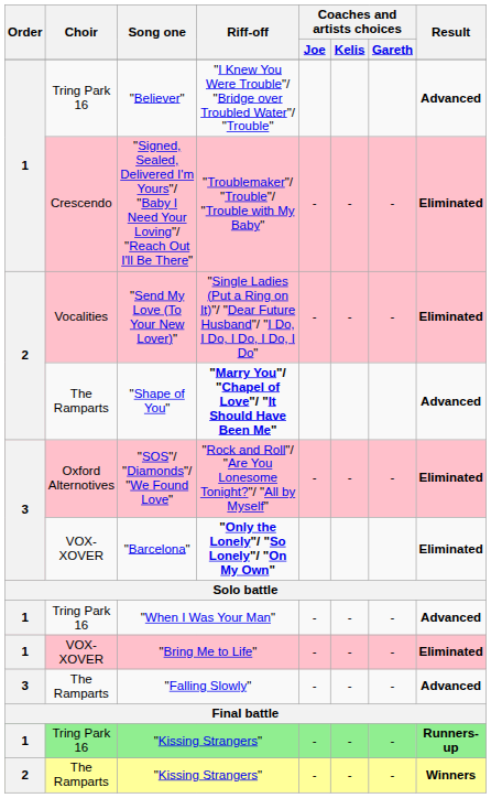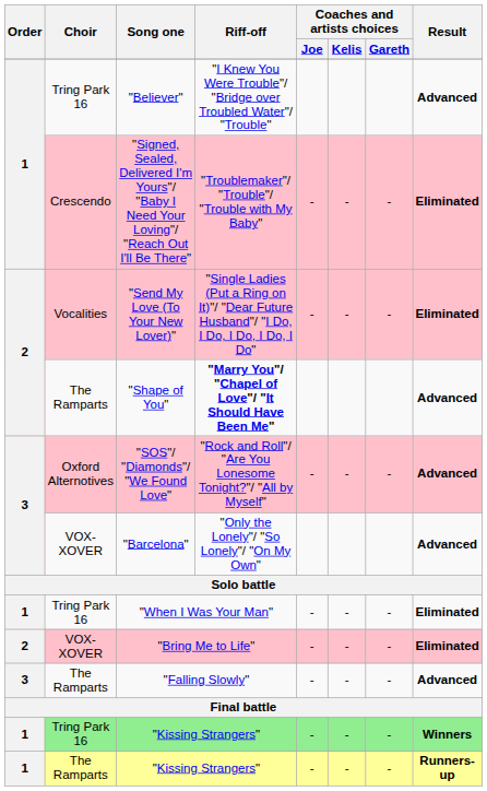"SOS"/ "Diamonds"/ "We Found Love" | Result: Eliminated -> Advanced
"Barcelona" | Riff-off: bold -> normal
"Barcelona" | Result: Eliminated -> Advanced
"When I Was Your Man" | Result: Advanced -> Eliminated
"Bring Me to Life" | Order: 1 -> 2
Tring Park 16 / "Kissing Strangers" | Result: Runners-up -> Winners
The Ramparts / "Kissing Strangers" | Order: 2 -> 1
The Ramparts / "Kissing Strangers" | Result: Winners -> Runners-up
